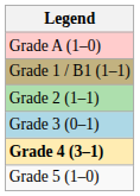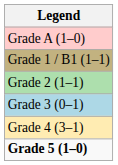row 6 | column 1: bold -> normal
row 7 | column 1: normal -> bold
